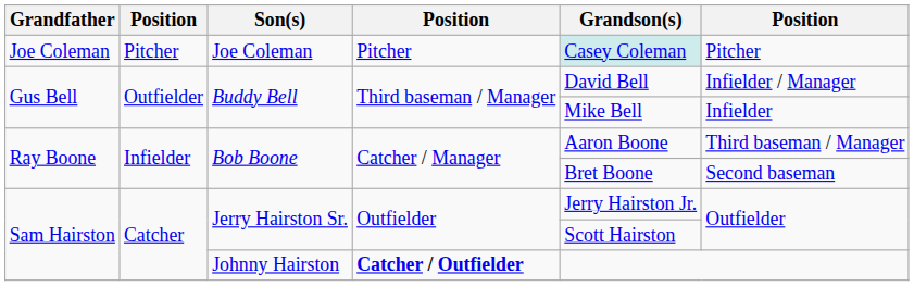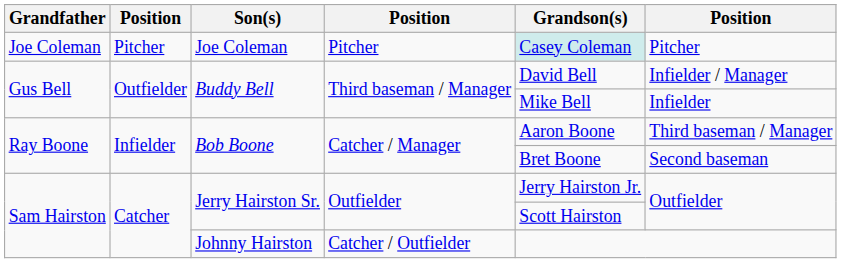Johnny Hairston | column 4: bold -> normal
